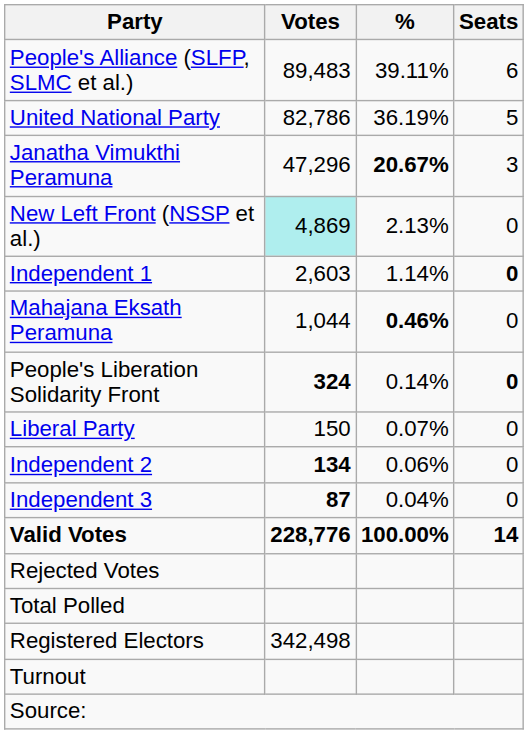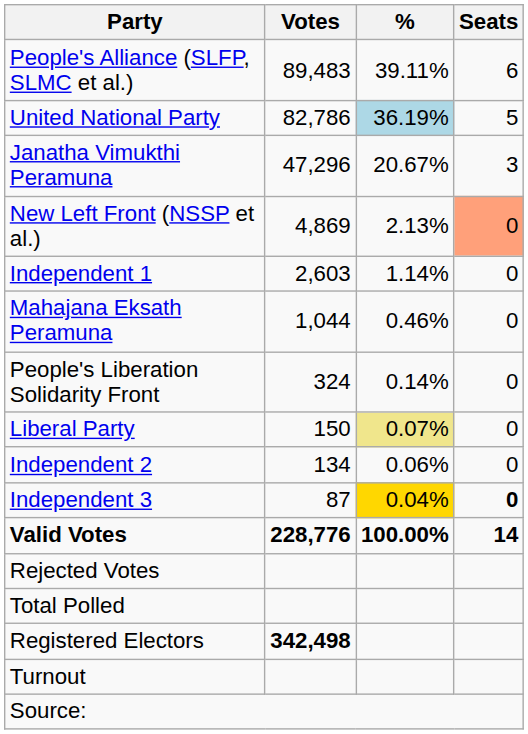United National Party | %: no background -> lightblue background
Janatha Vimukthi Peramuna | %: bold -> normal
New Left Front (NSSP et al.) | Votes: paleturquoise background -> no background
New Left Front (NSSP et al.) | Seats: no background -> lightsalmon background
Independent 1 | Seats: bold -> normal
Mahajana Eksath Peramuna | %: bold -> normal
People's Liberation Solidarity Front | Votes: bold -> normal
People's Liberation Solidarity Front | Seats: bold -> normal
Liberal Party | %: no background -> khaki background
Independent 2 | Votes: bold -> normal
Independent 3 | Votes: bold -> normal
Independent 3 | %: no background -> gold background
Independent 3 | Seats: normal -> bold
Registered Electors | Votes: normal -> bold
